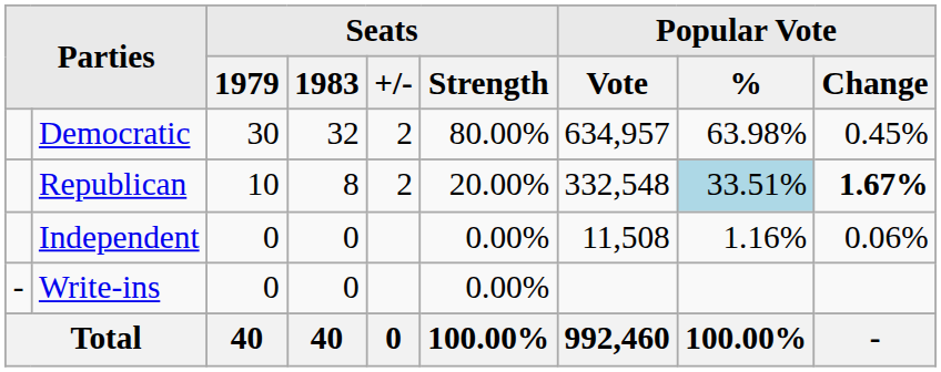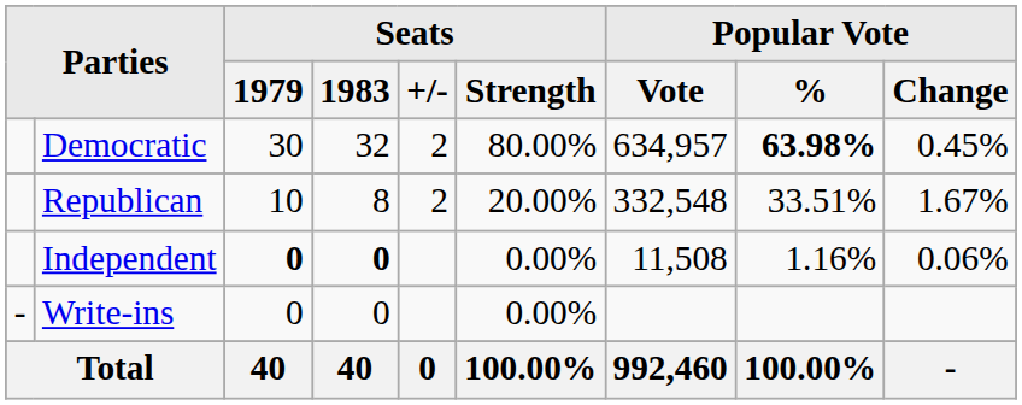Democratic | Popular Vote / %: normal -> bold
Republican | Popular Vote / %: lightblue background -> no background
Republican | Popular Vote / Change: bold -> normal
Independent | Seats / 1979: normal -> bold
Independent | Seats / 1983: normal -> bold
